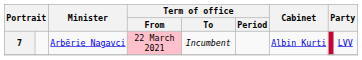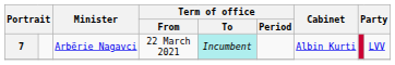7 | Term of office / From: pink background -> no background
7 | Term of office / To: no background -> paleturquoise background
